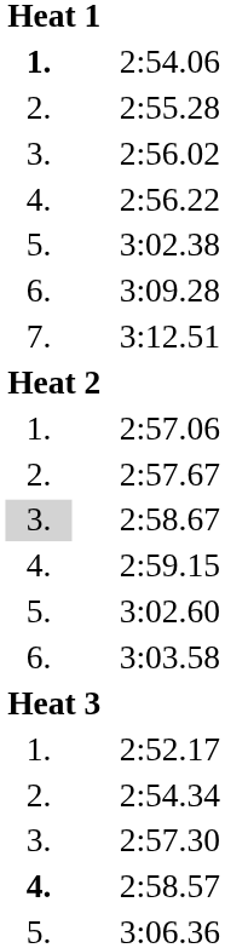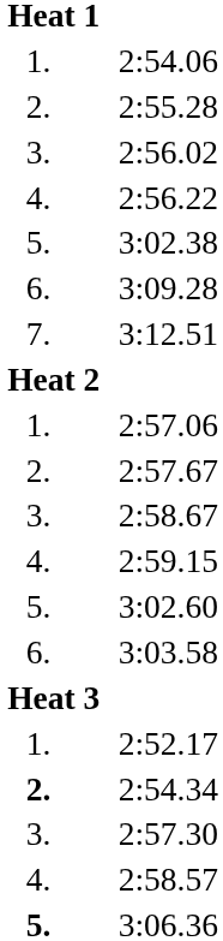2:54.06 | column 1: bold -> normal
2:58.67 | column 1: lightgrey background -> no background
2:54.34 | column 1: normal -> bold
2:58.57 | column 1: bold -> normal
3:06.36 | column 1: normal -> bold
